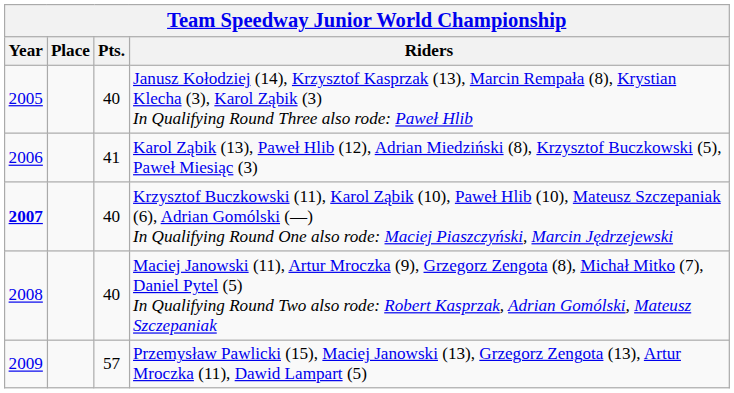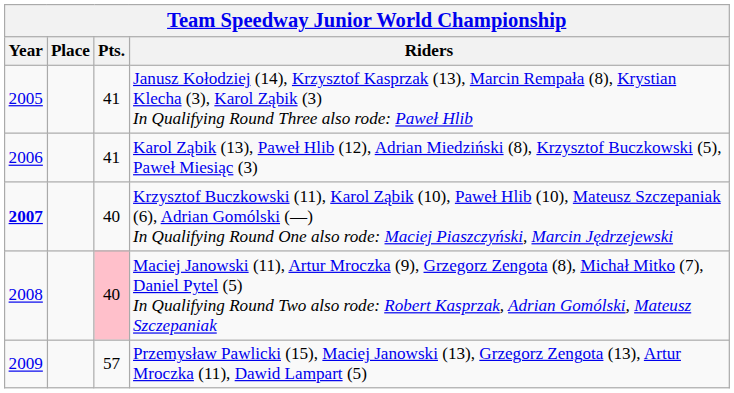row 3 | Pts.: 40 -> 41
row 6 | Pts.: no background -> pink background
